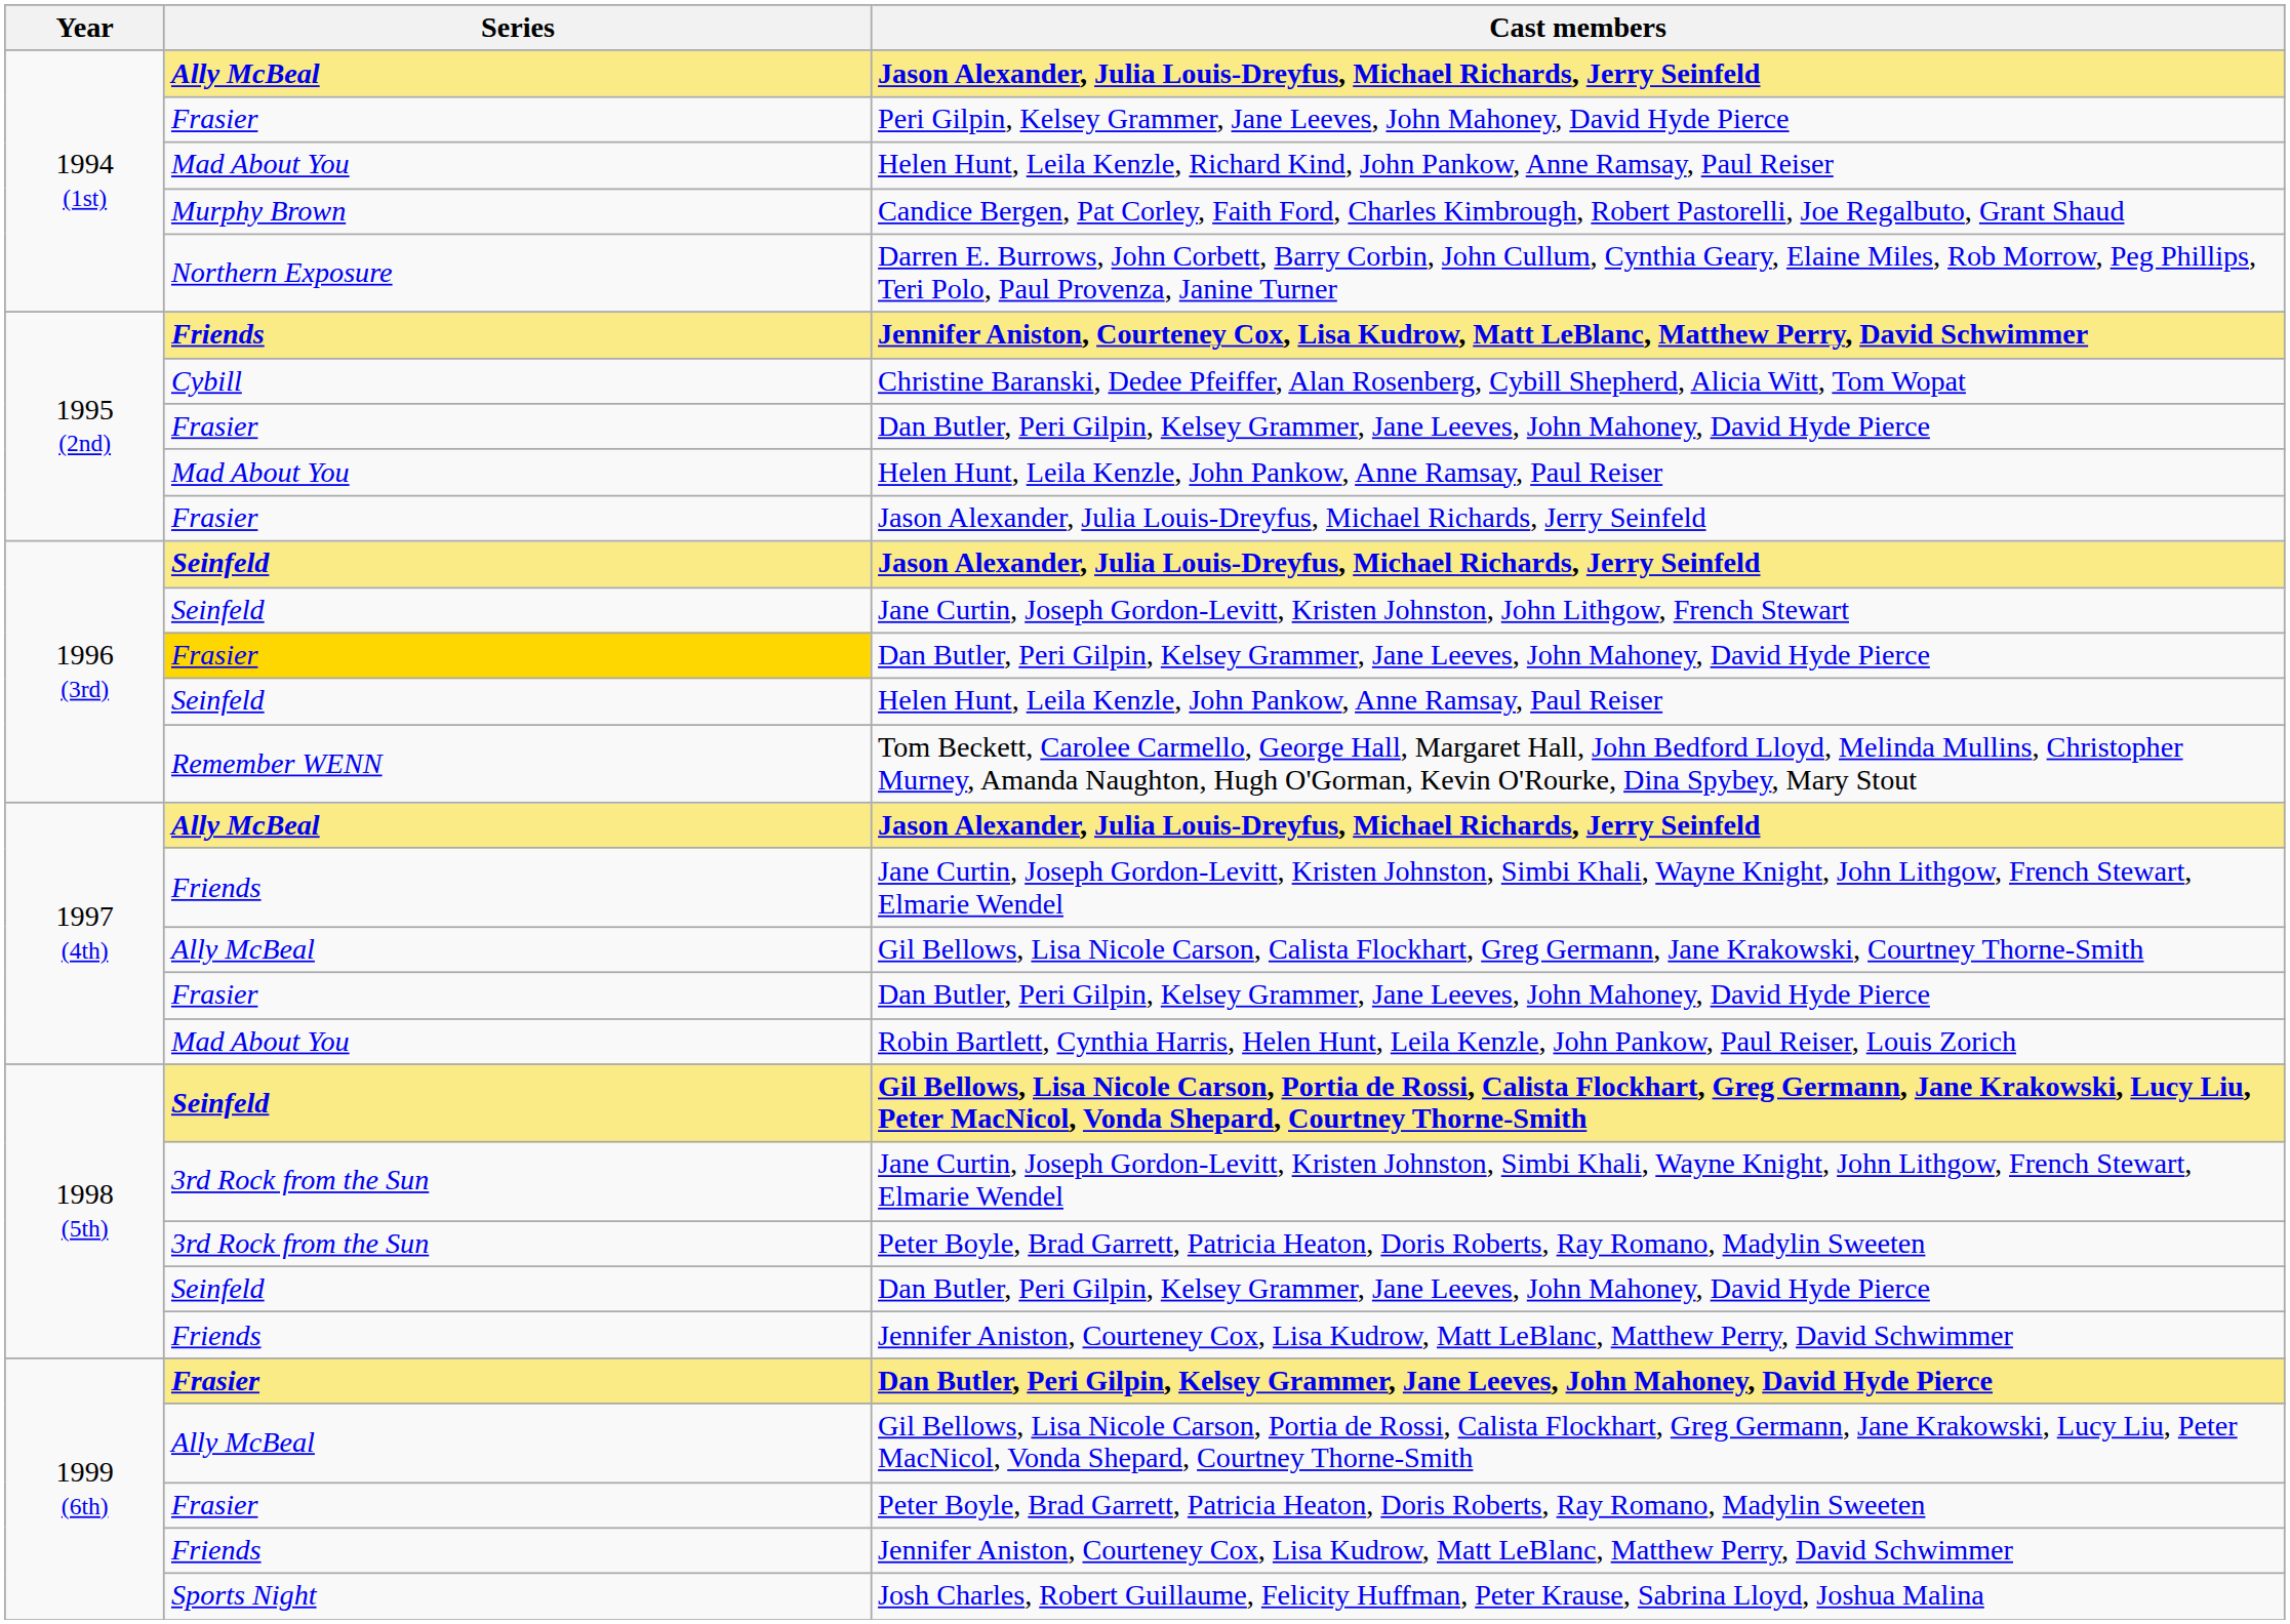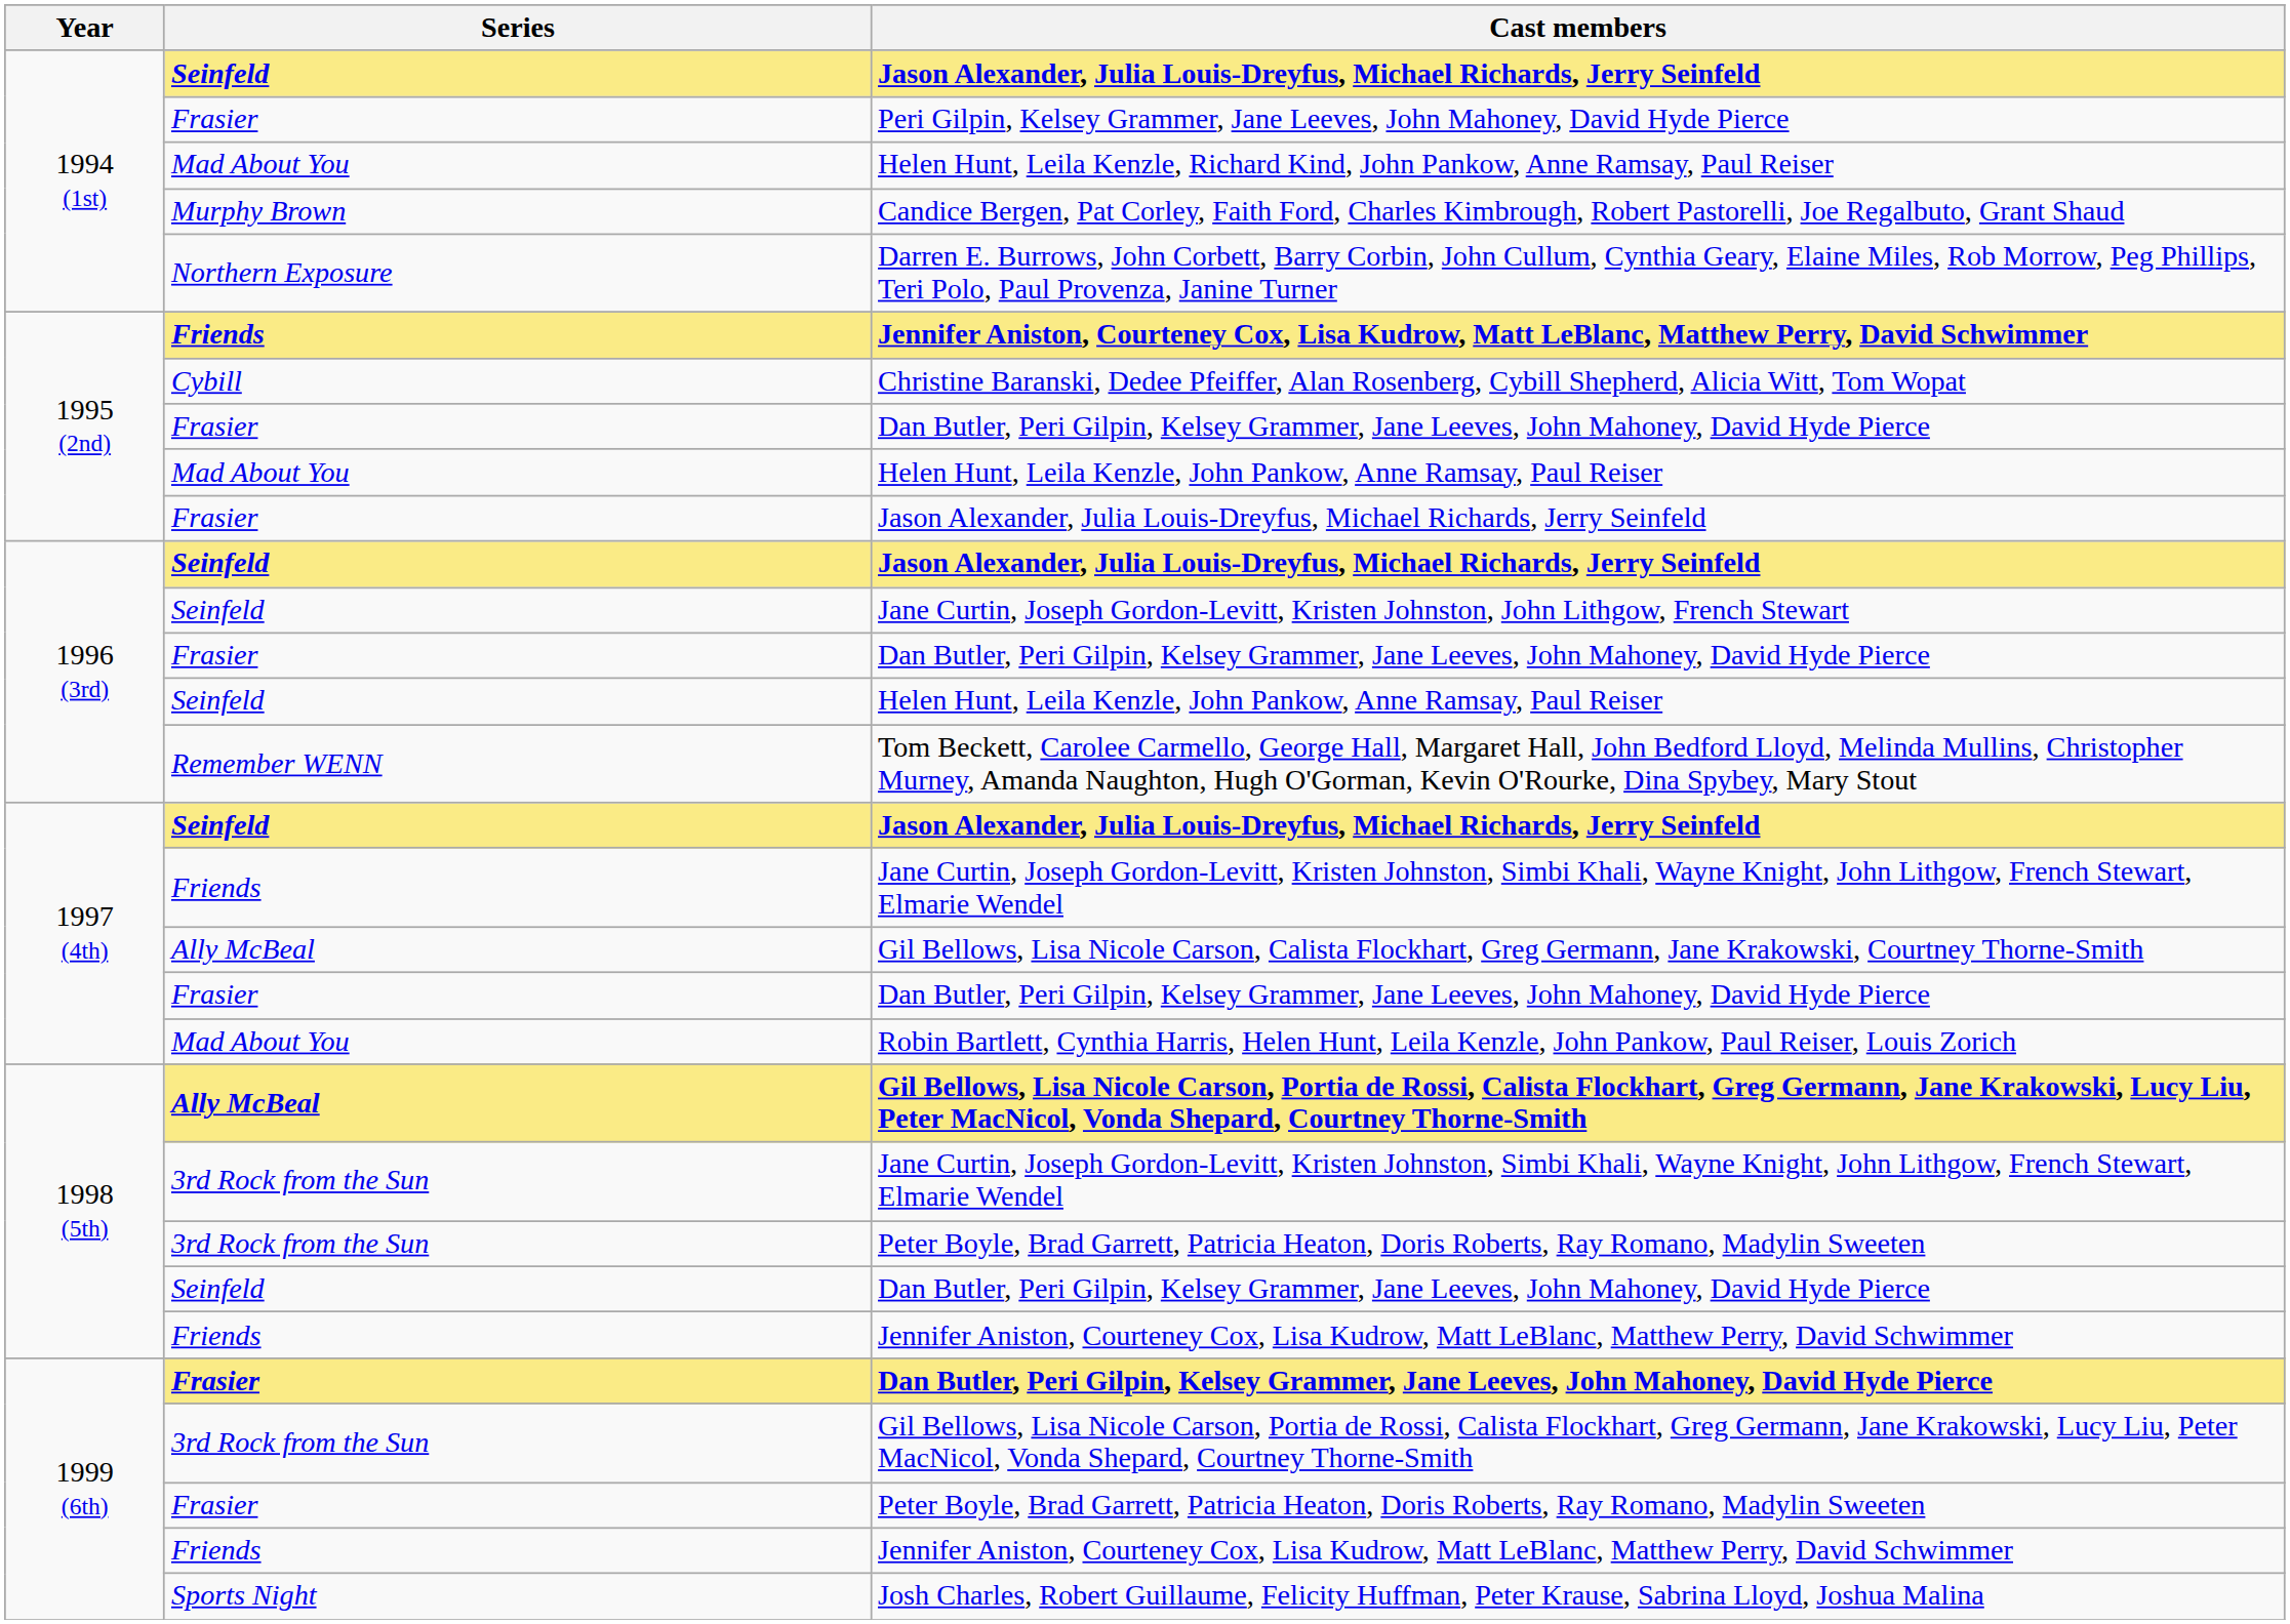row 2 | Series: Ally McBeal -> Seinfeld
row 14 | Series: gold background -> no background
row 17 | Series: Ally McBeal -> Seinfeld
row 22 | Series: Seinfeld -> Ally McBeal
row 28 | Series: Ally McBeal -> 3rd Rock from the Sun
